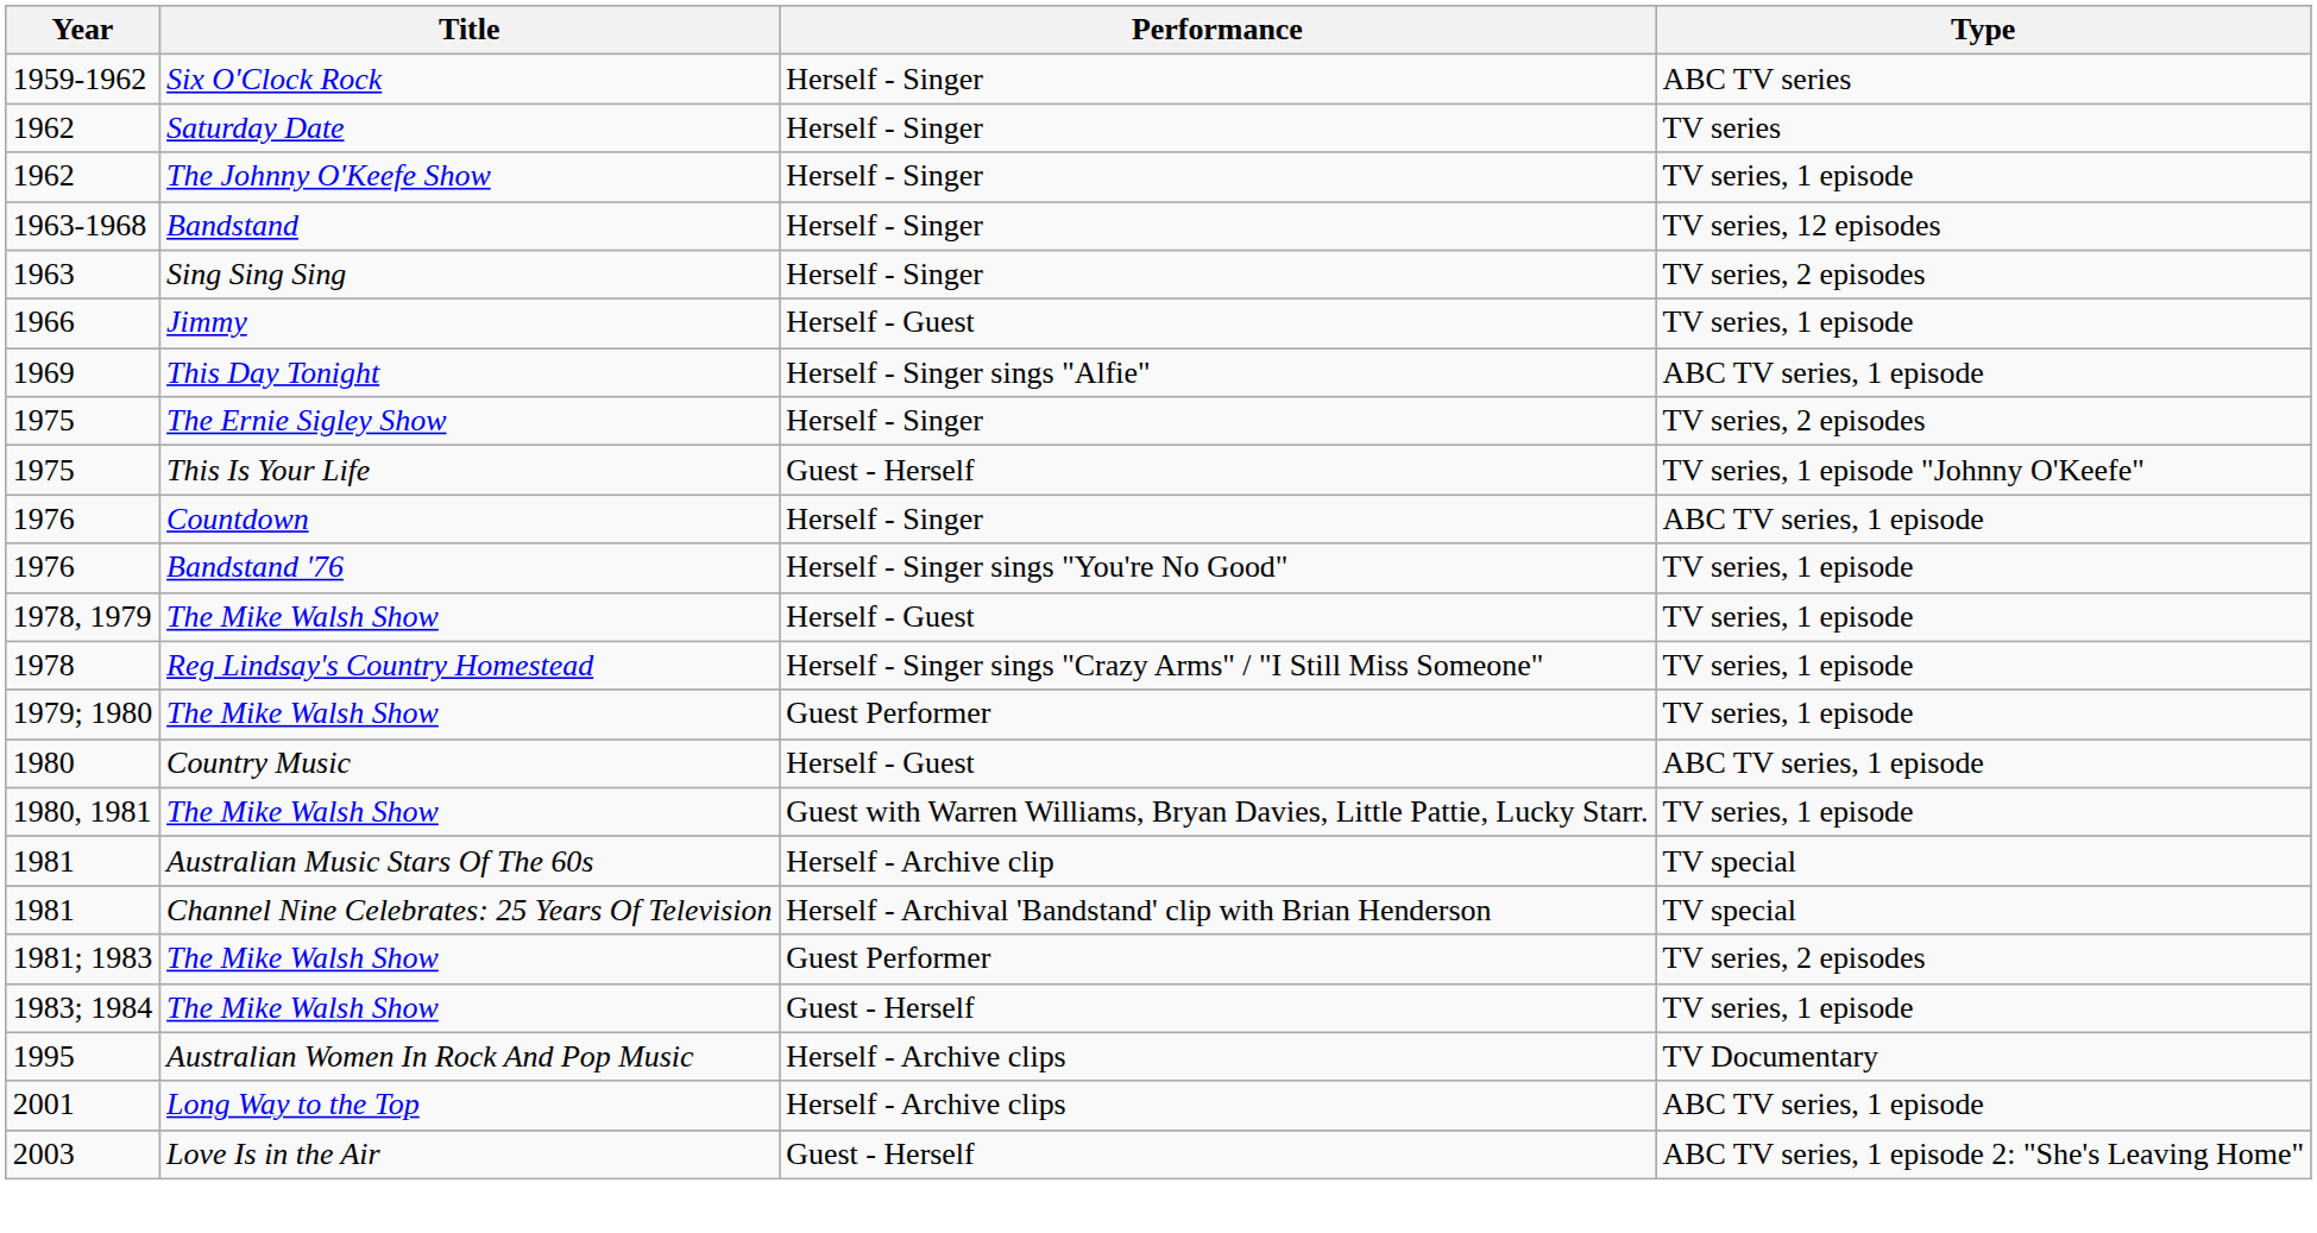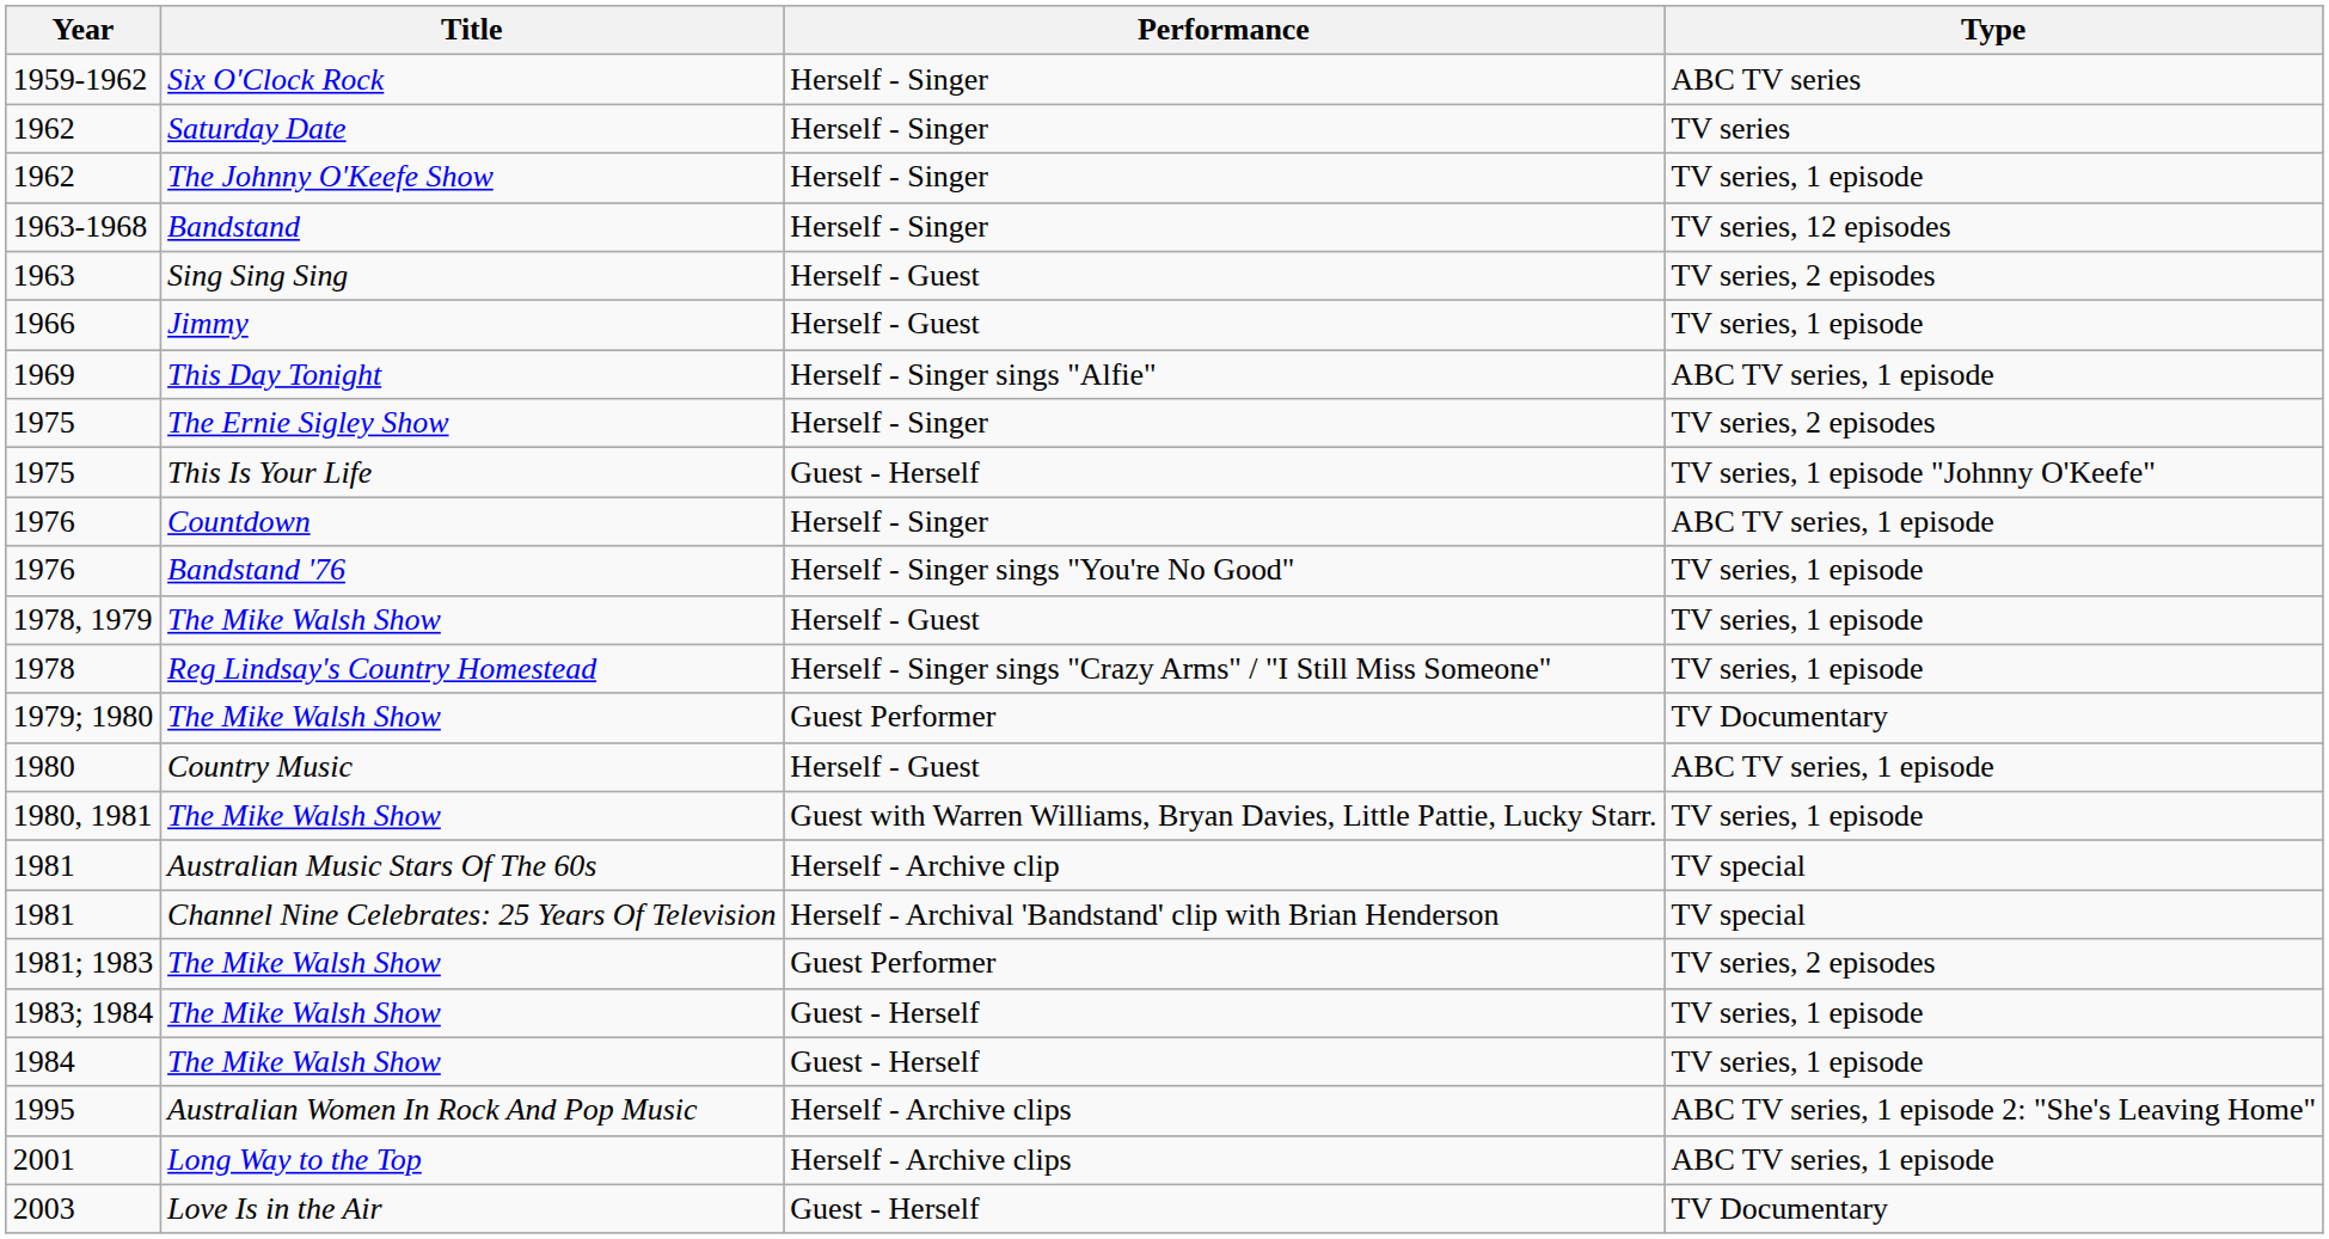1963 | Performance: Herself - Singer -> Herself - Guest
1979; 1980 | Type: TV series, 1 episode -> TV Documentary
+ row: 1984 | The Mike Walsh Show | Guest - Herself | TV series, 1 episode
1995 | Type: TV Documentary -> ABC TV series, 1 episode 2: "She's Leaving Home"
2003 | Type: ABC TV series, 1 episode 2: "She's Leaving Home" -> TV Documentary
